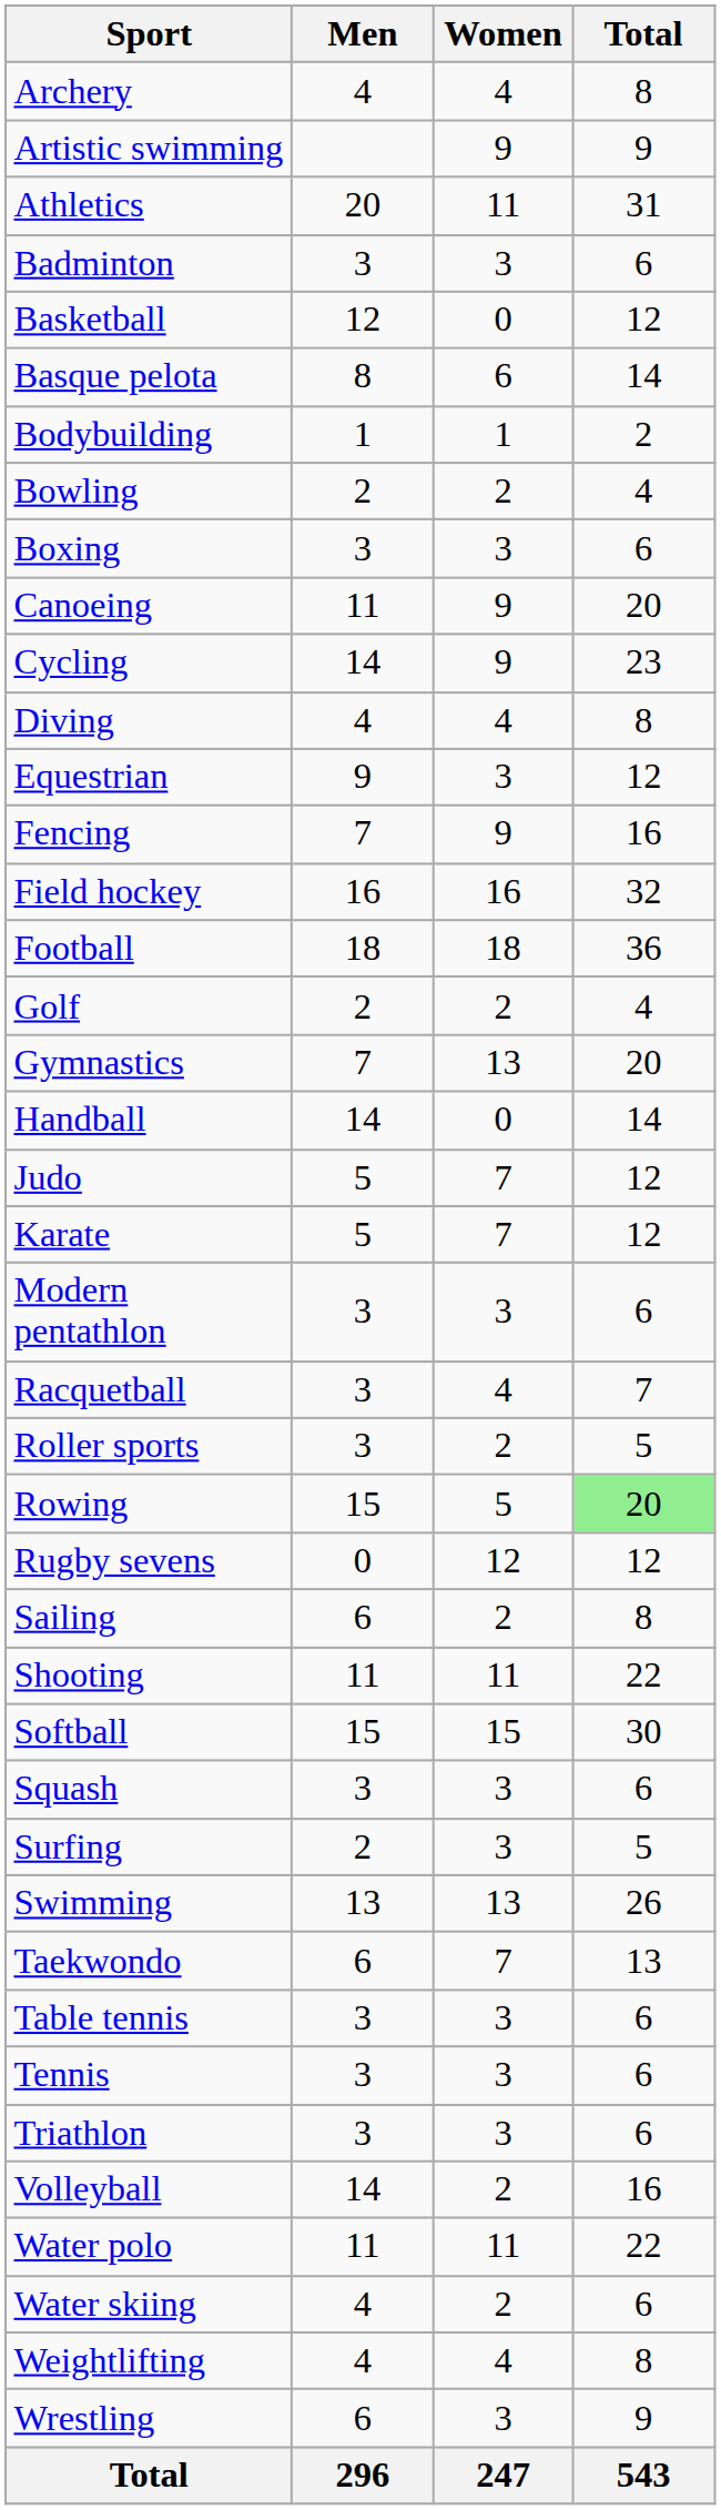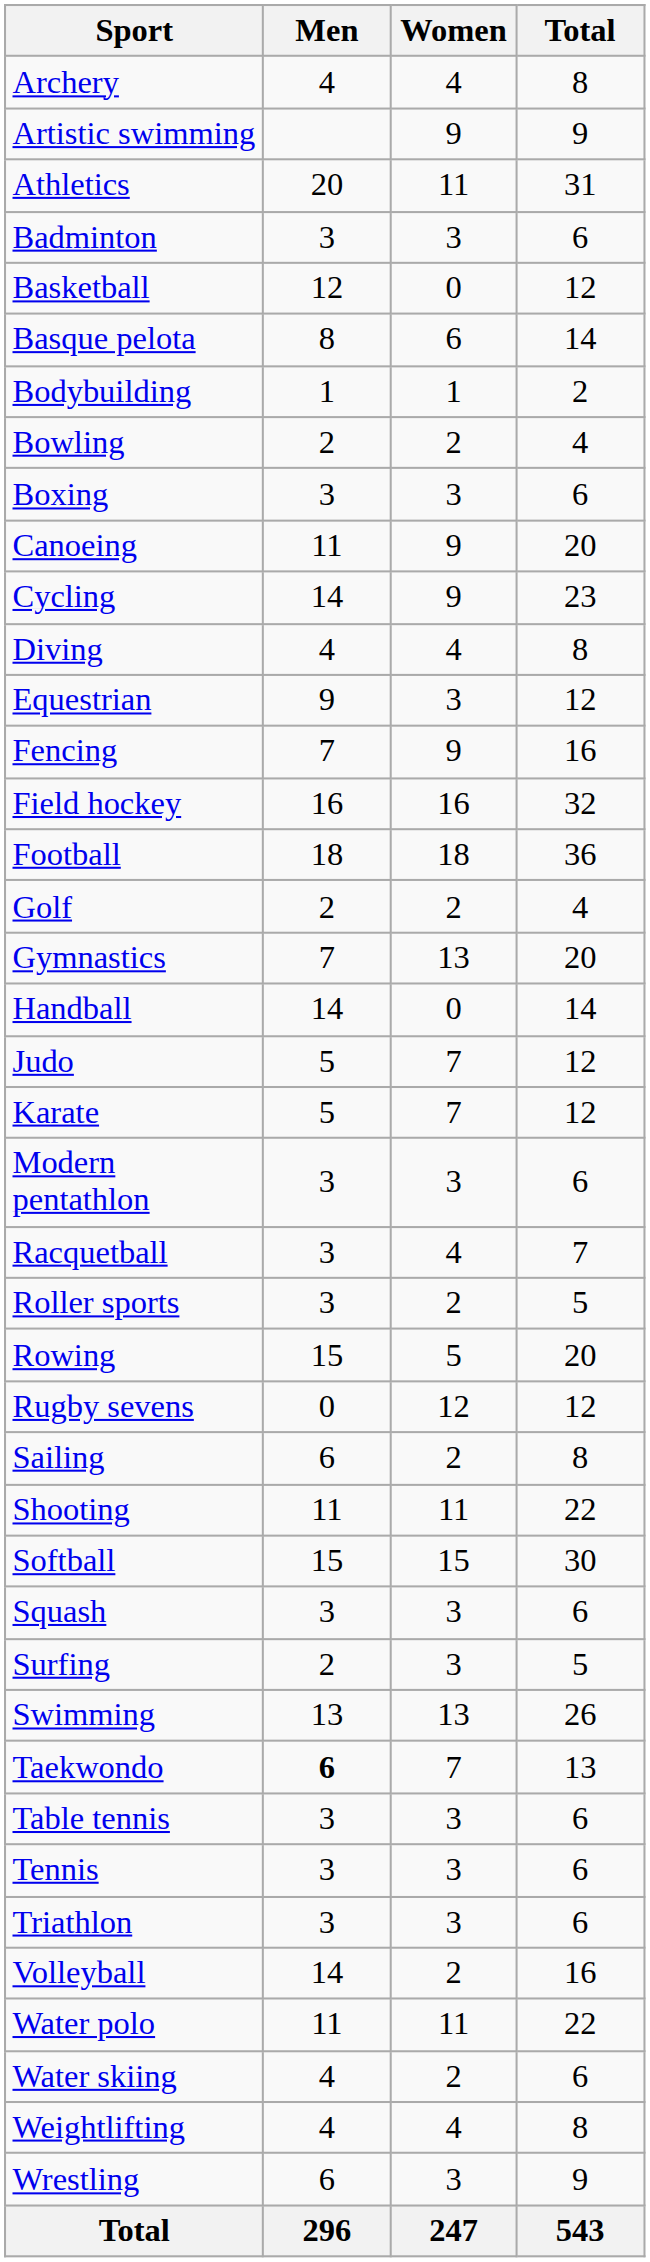Rowing | Total: lightgreen background -> no background
Taekwondo | Men: normal -> bold
